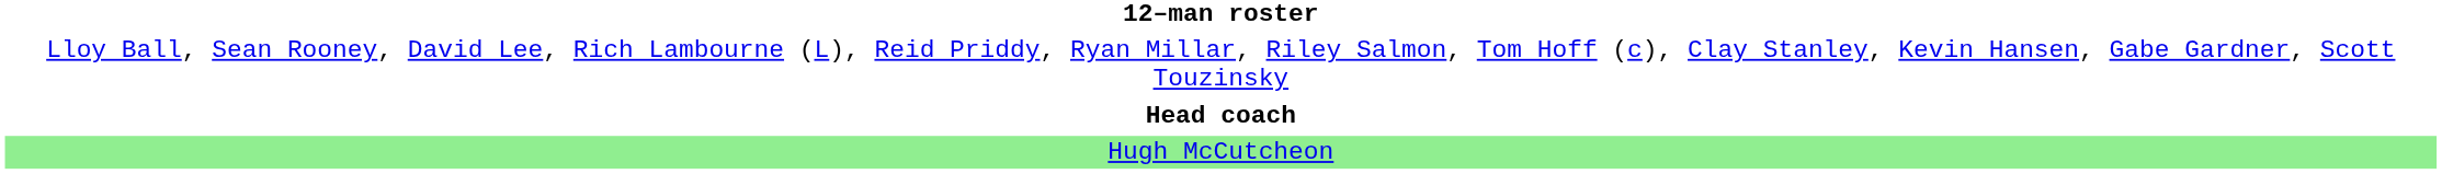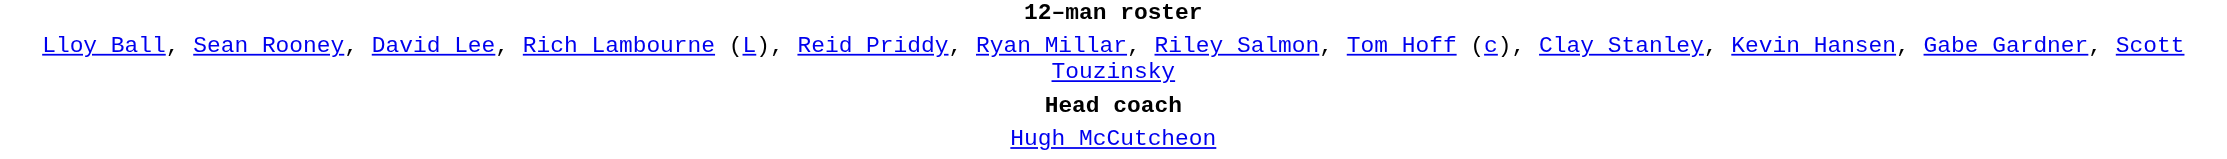row 4 | column 1: lightgreen background -> no background
